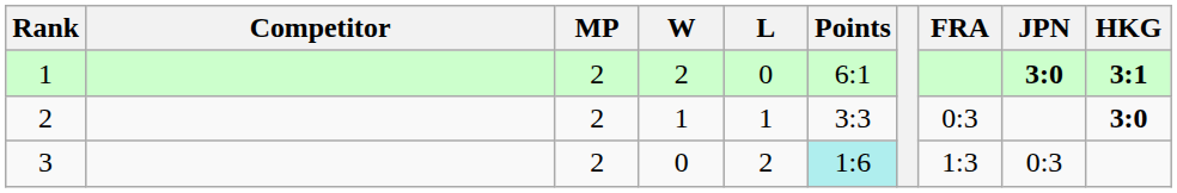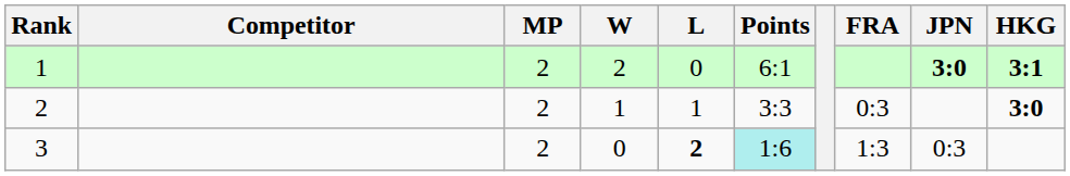3 | L: normal -> bold
